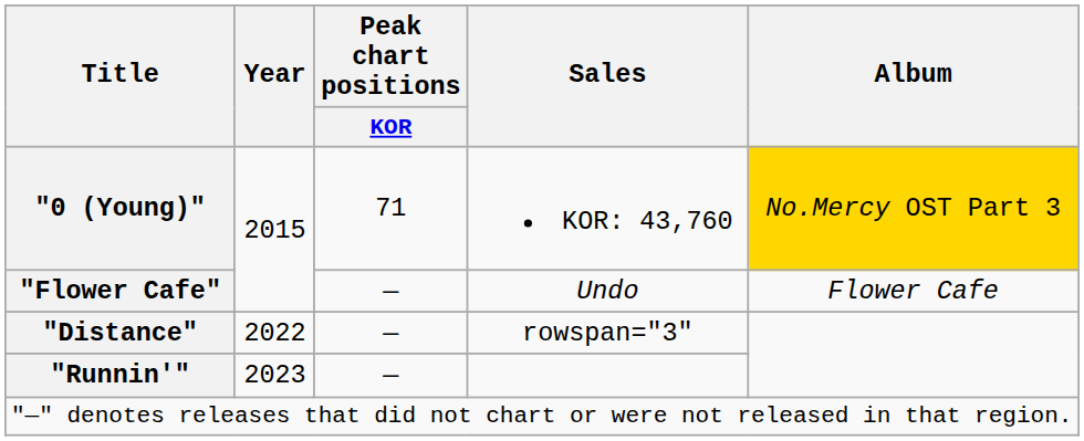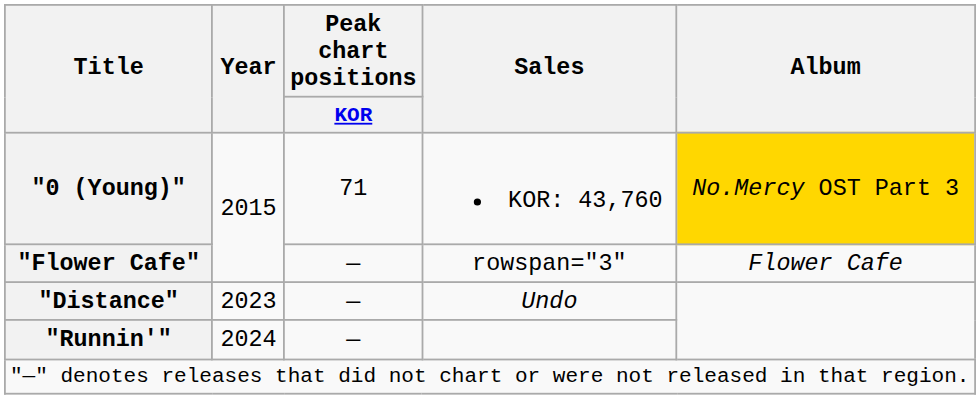"Flower Cafe" | Sales: Undo -> rowspan="3"
"Distance" | Year: 2022 -> 2023
"Distance" | Sales: rowspan="3" -> Undo
"Runnin'" | Year: 2023 -> 2024
